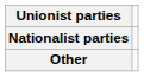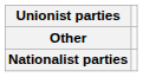rows swapped: Nationalist parties <-> Other
